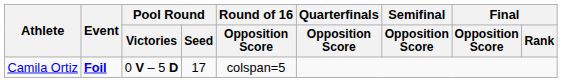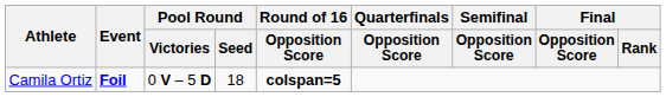Camila Ortiz | Pool Round / Seed: 17 -> 18
Camila Ortiz | Round of 16 / Opposition Score: normal -> bold
